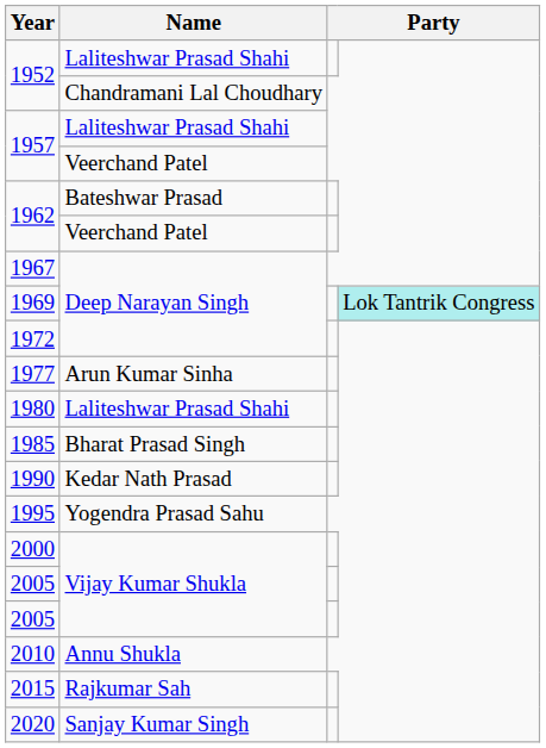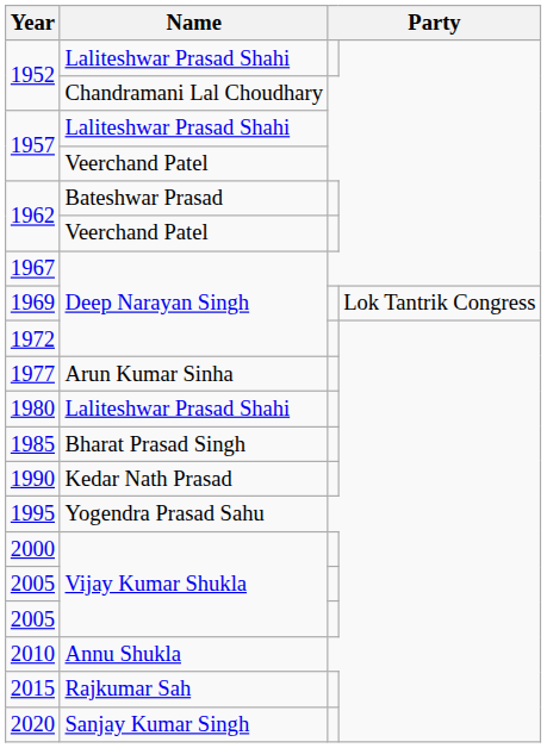1969 | column 4: paleturquoise background -> no background
